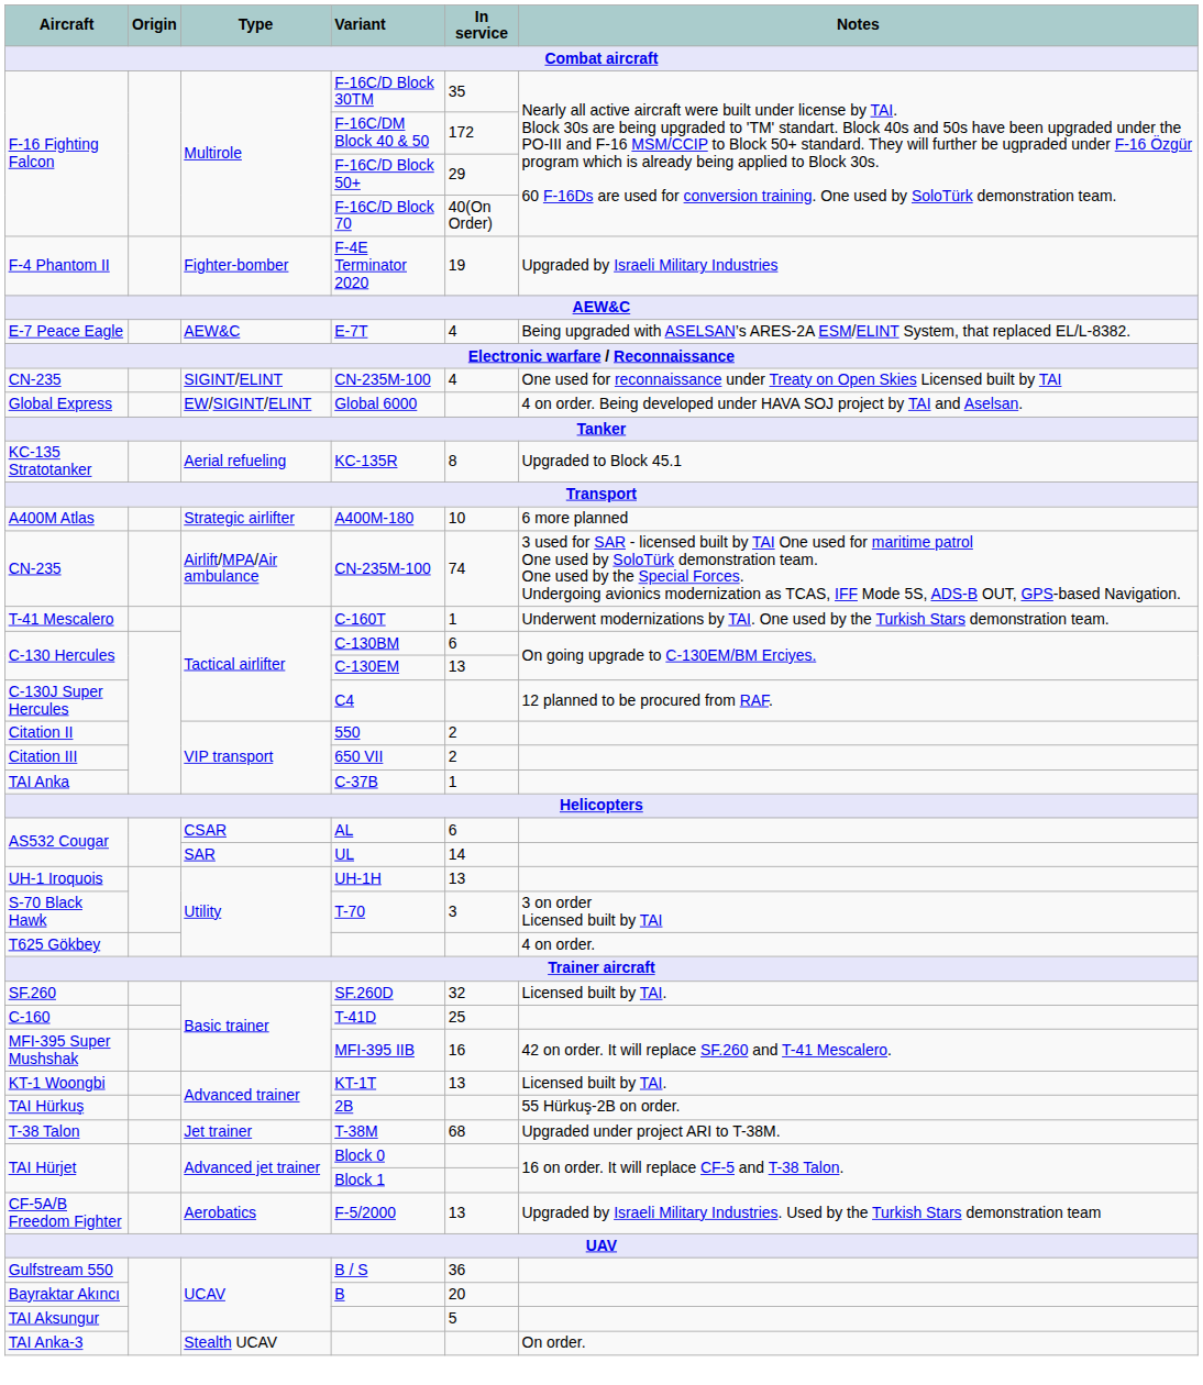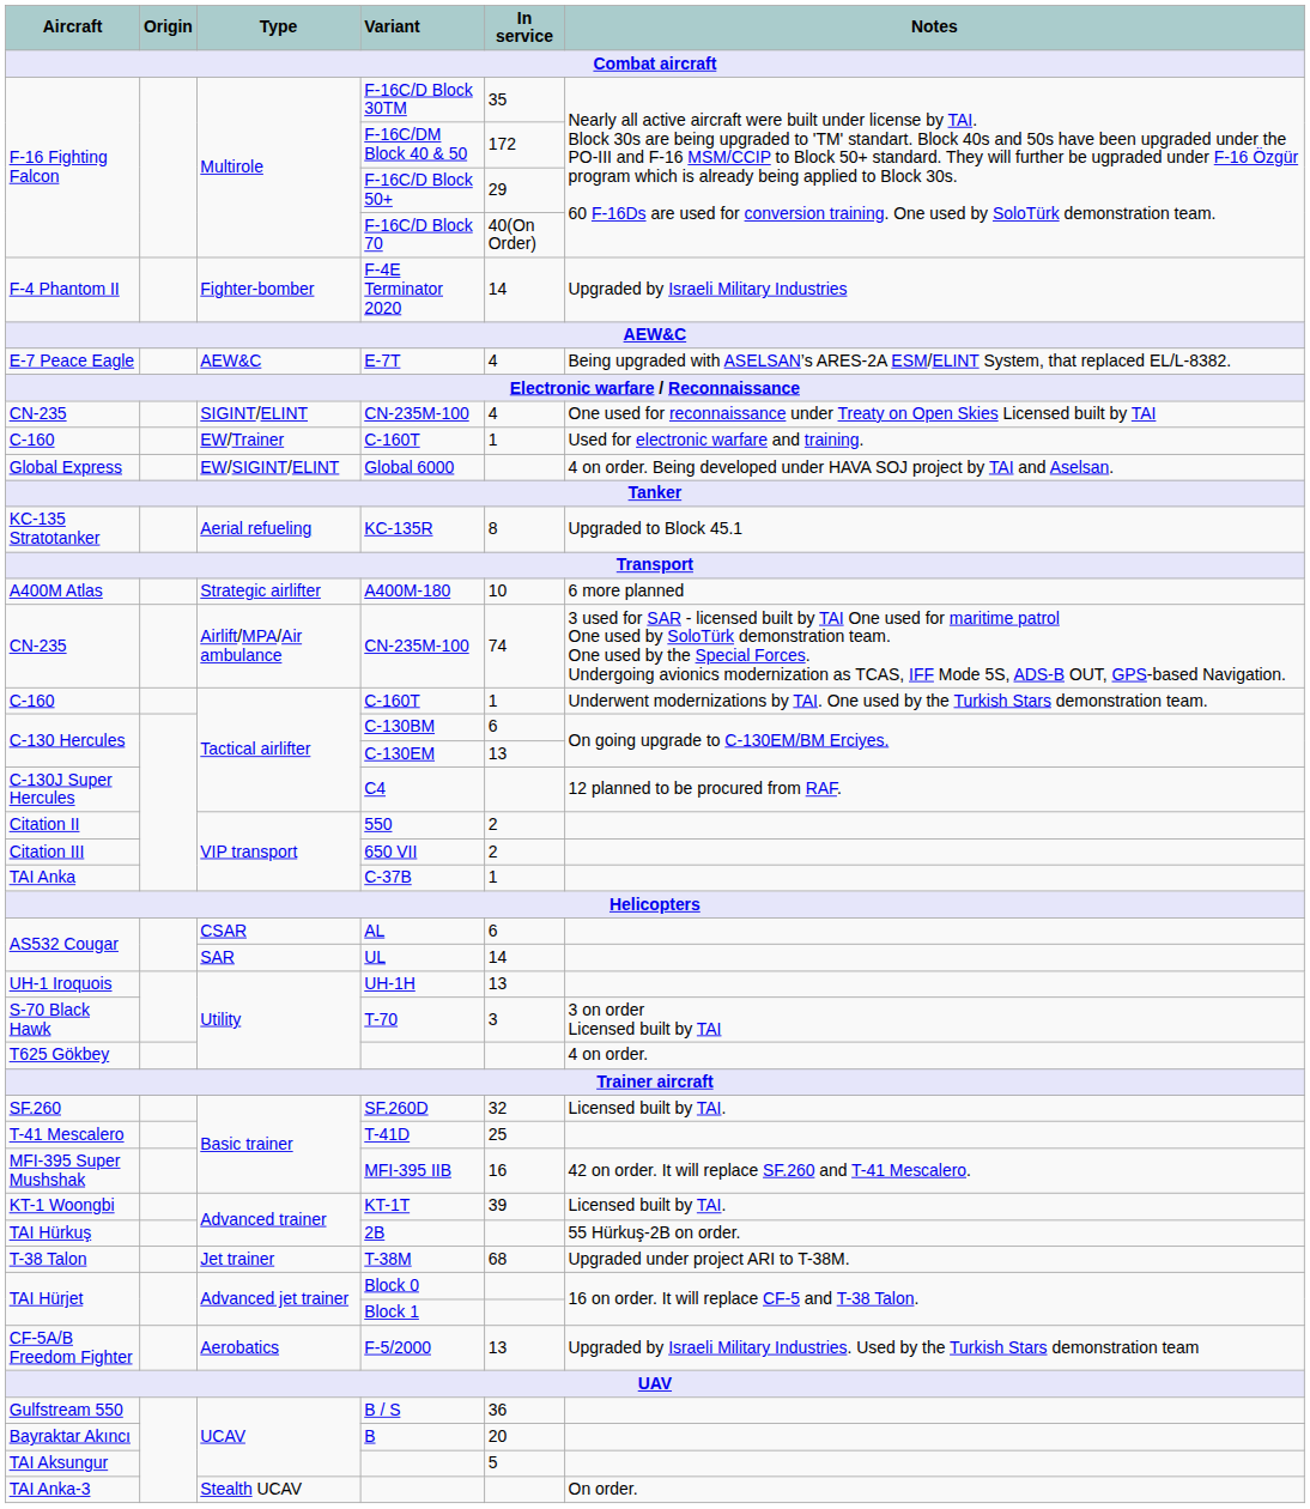F-4E Terminator 2020 | In service: 19 -> 14
+ row: C-160 | EW/Trainer | C-160T | 1 | Used for electronic warfare and training.
Tactical airlifter / C-160T | Aircraft: T-41 Mescalero -> C-160
T-41D | Aircraft: C-160 -> T-41 Mescalero
KT-1T | In service: 13 -> 39
